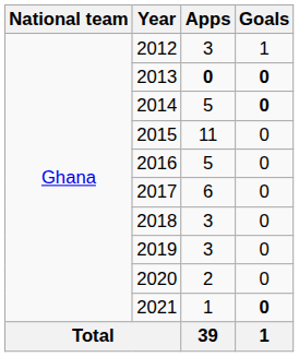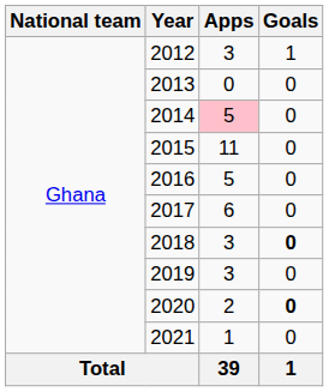2013 | Apps: bold -> normal
2013 | Goals: bold -> normal
2014 | Apps: no background -> pink background
2014 | Goals: bold -> normal
2018 | Goals: normal -> bold
2020 | Goals: normal -> bold
2021 | Goals: bold -> normal
